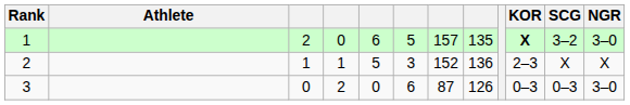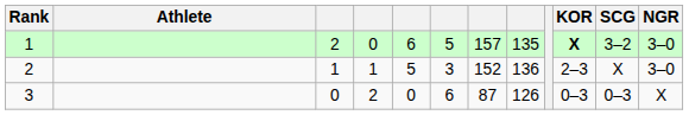row 3 | NGR: X -> 3–0
row 4 | NGR: 3–0 -> X
